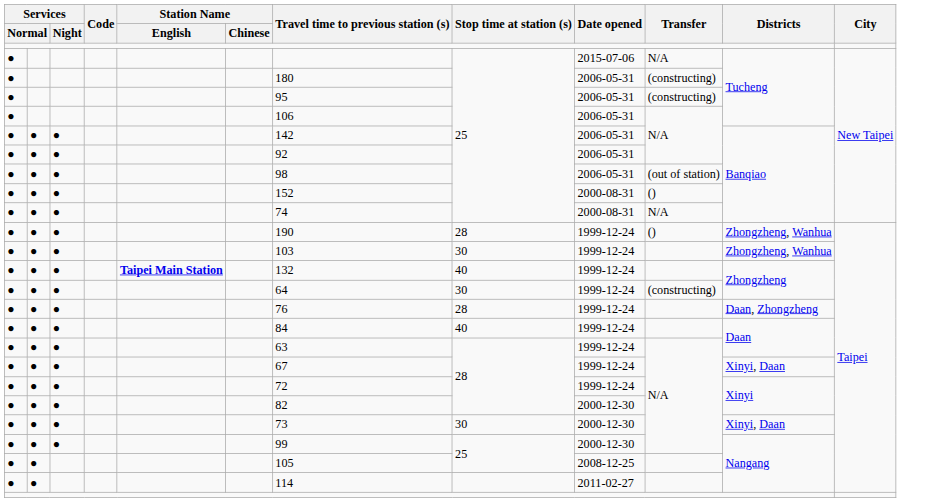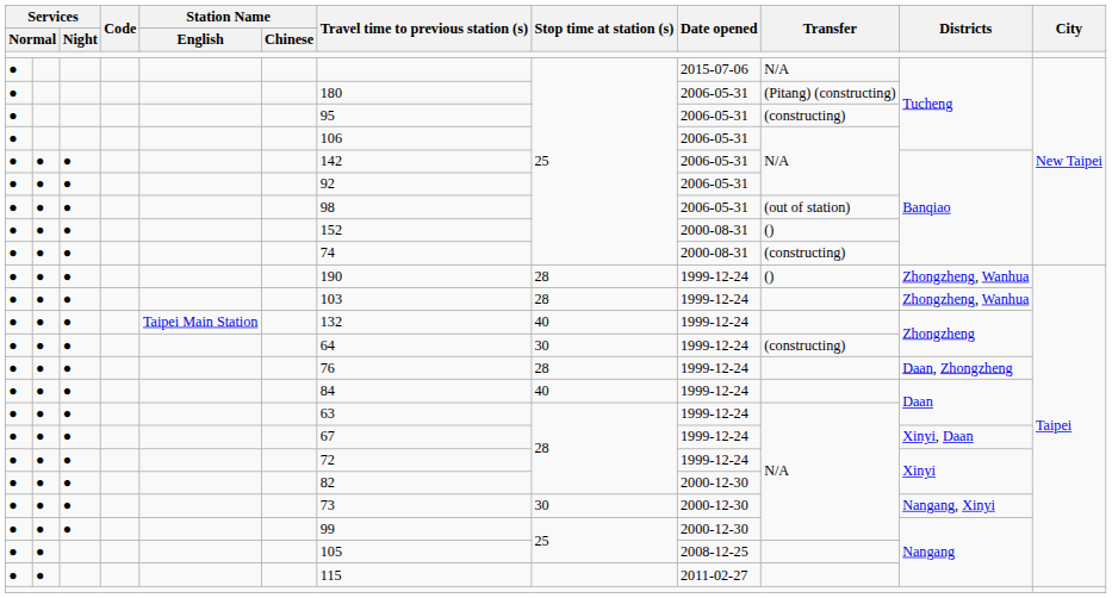row 5 | Transfer: (constructing) -> (Pitang) (constructing)
row 12 | Transfer: N/A -> (constructing)
row 14 | Stop time at station (s): 30 -> 28
row 15 | Station Name / English: bold -> normal
row 23 | Districts: Xinyi, Daan -> Nangang, Xinyi
row 26 | Travel time to previous station (s): 114 -> 115
